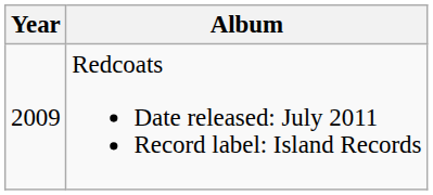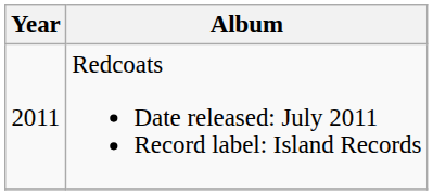row 2 | Year: 2009 -> 2011
